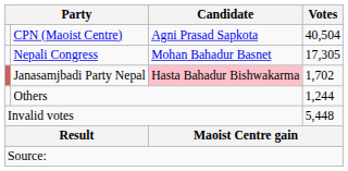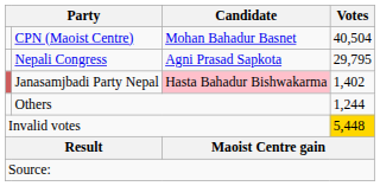CPN (Maoist Centre) | Candidate: Agni Prasad Sapkota -> Mohan Bahadur Basnet
Nepali Congress | Candidate: Mohan Bahadur Basnet -> Agni Prasad Sapkota
Nepali Congress | Votes: 17,305 -> 29,795
Janasamjbadi Party Nepal | Votes: 1,702 -> 1,402
Invalid votes | Votes: no background -> gold background
